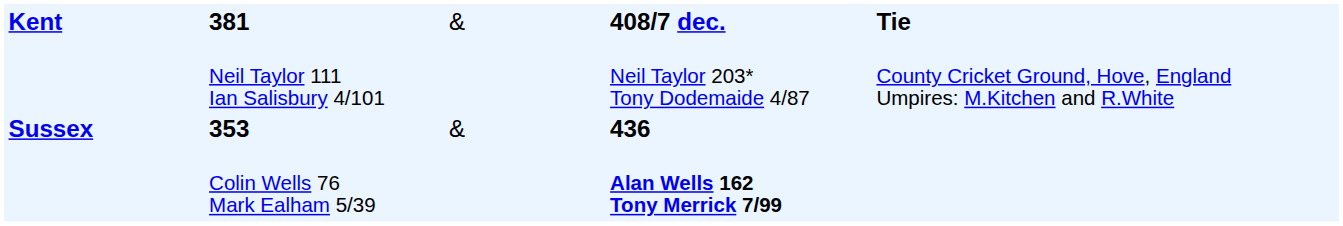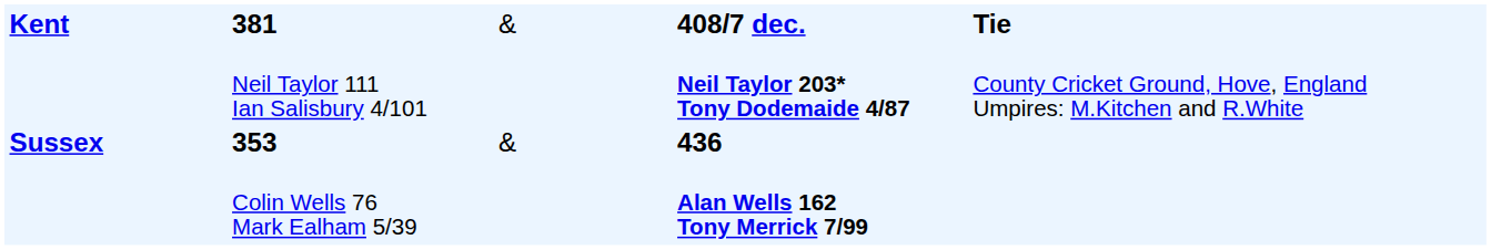Neil Taylor 111 Ian Salisbury 4/101 | column 4: normal -> bold
